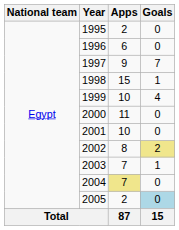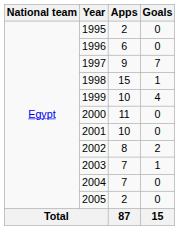2002 | Goals: khaki background -> no background
2004 | Apps: khaki background -> no background
2005 | Goals: lightblue background -> no background
